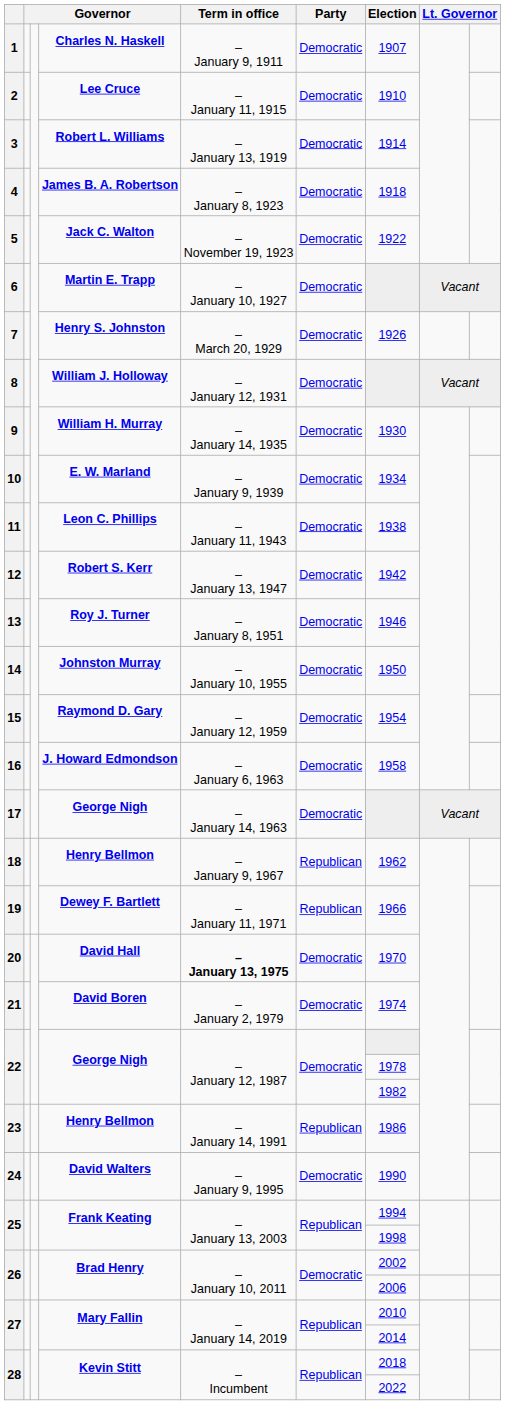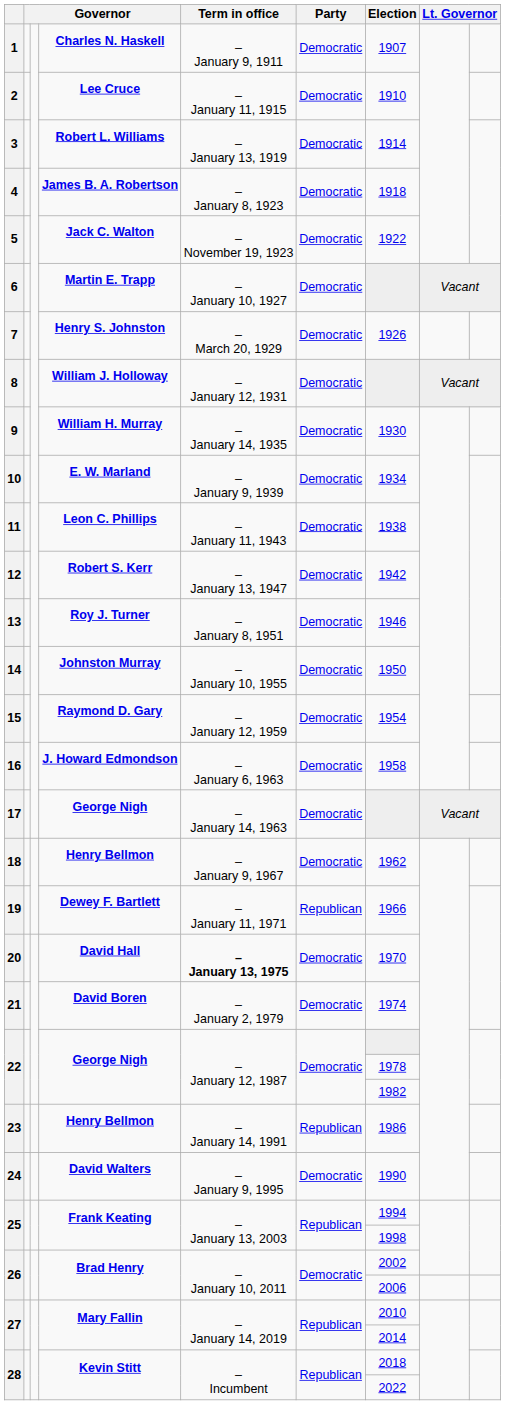18 | Party: Republican -> Democratic
